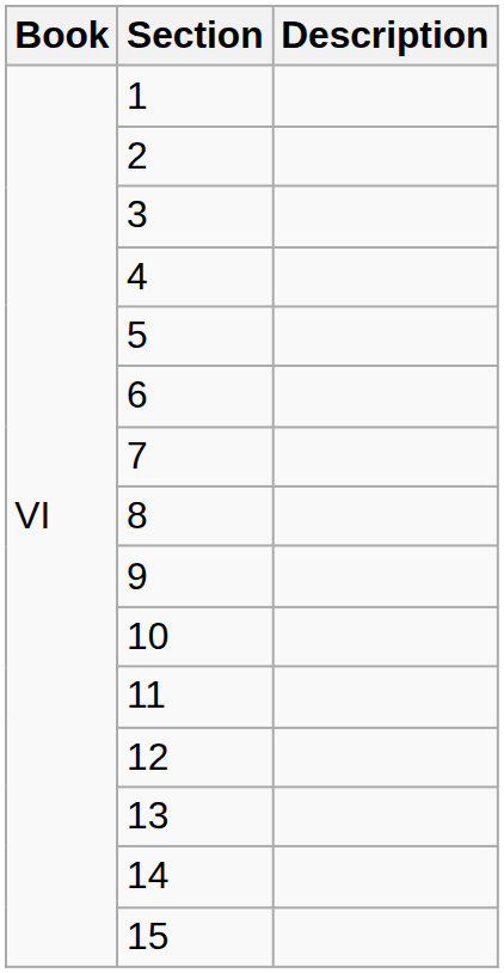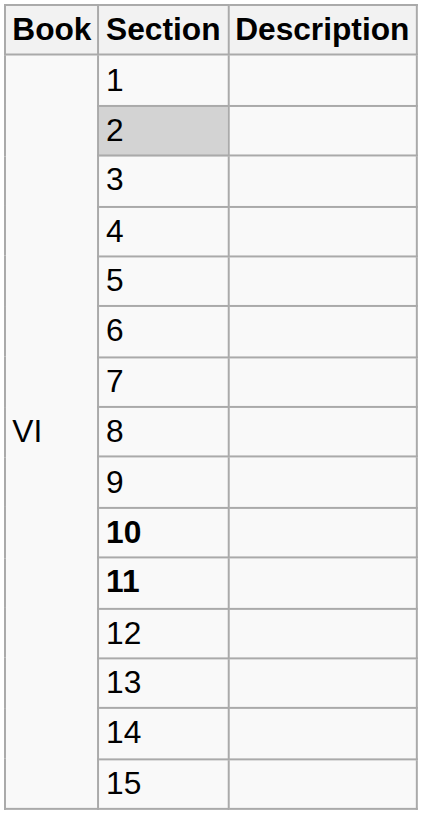2 | Section: no background -> lightgrey background
10 | Section: normal -> bold
11 | Section: normal -> bold
